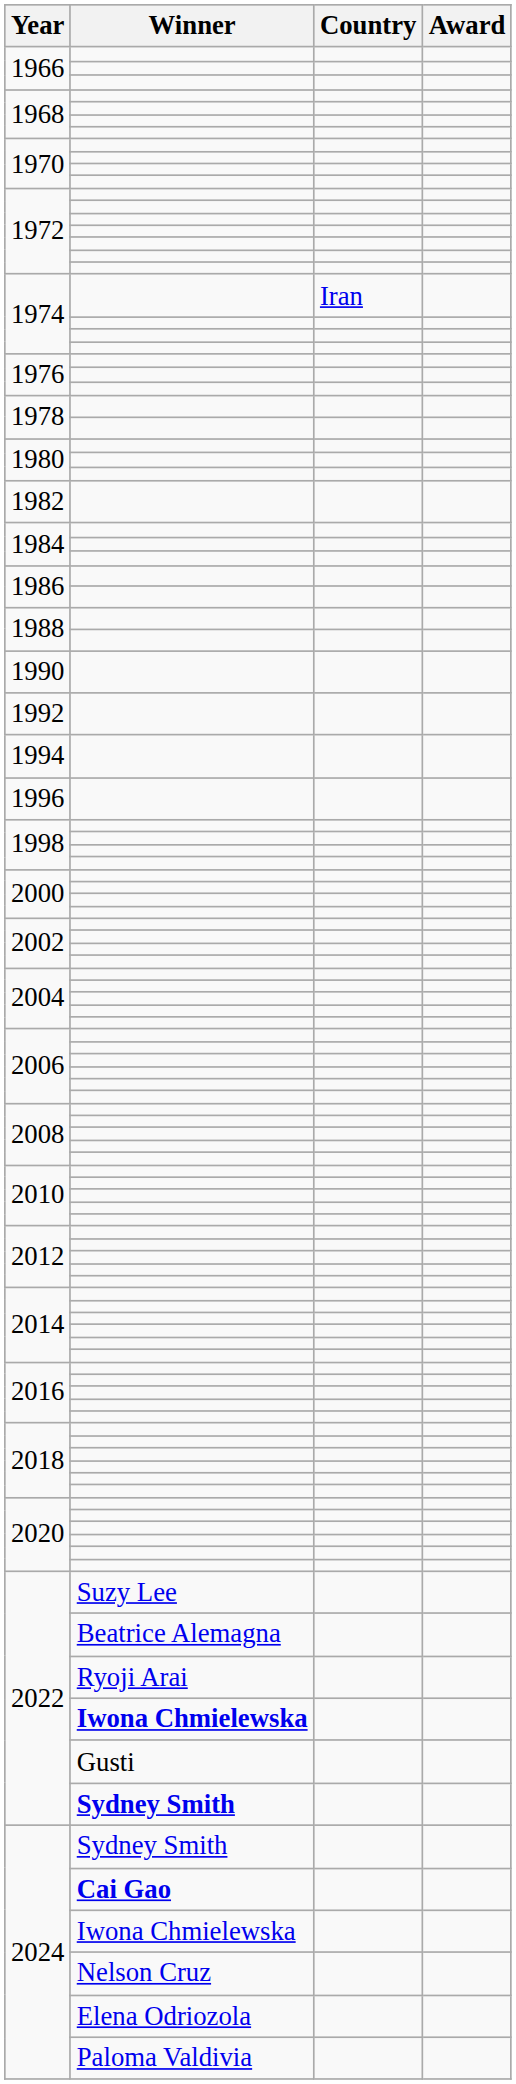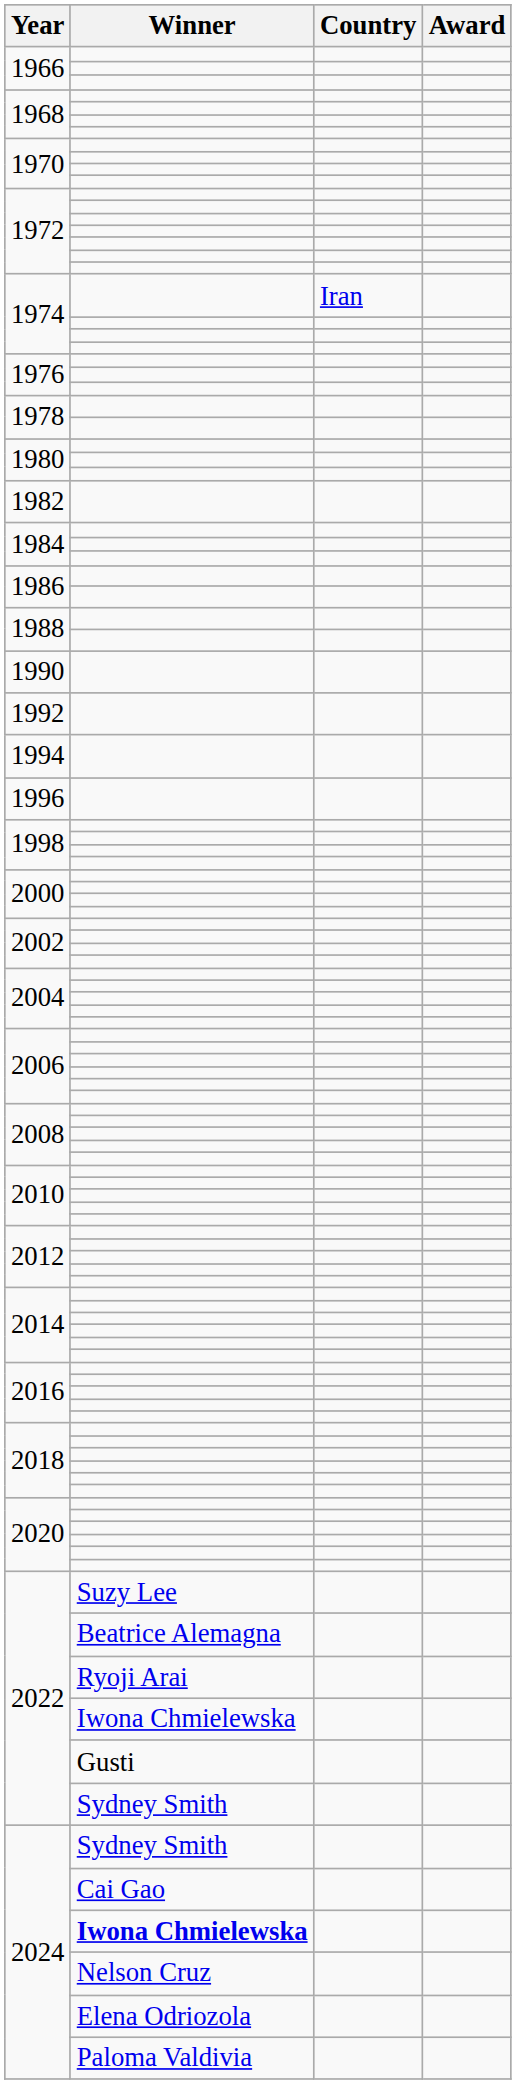2022 / Iwona Chmielewska | Winner: bold -> normal
2022 / Sydney Smith | Winner: bold -> normal
2024 / Cai Gao | Winner: bold -> normal
2024 / Iwona Chmielewska | Winner: normal -> bold
